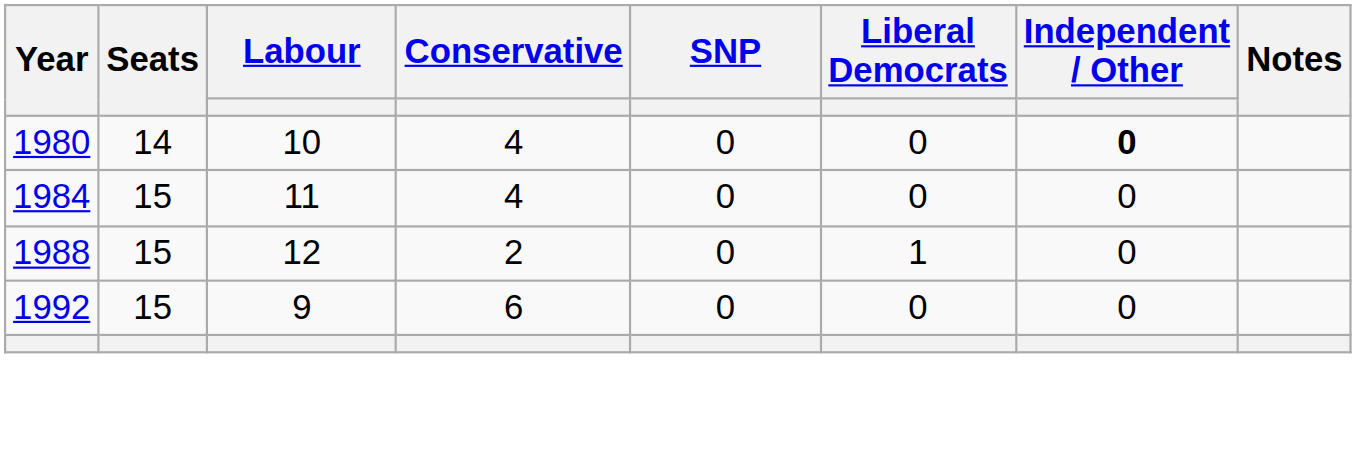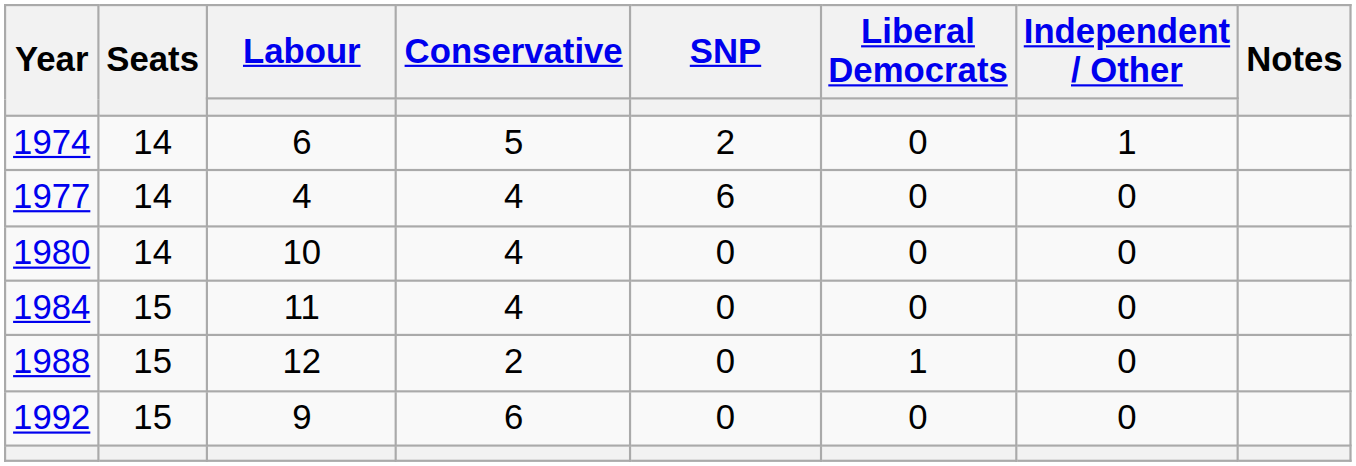+ row: 1974 | 14 | 6 | 5 | 2 | 0 | 1
+ row: 1977 | 14 | 4 | 4 | 6 | 0 | 0
1980 | Independent / Other: bold -> normal
